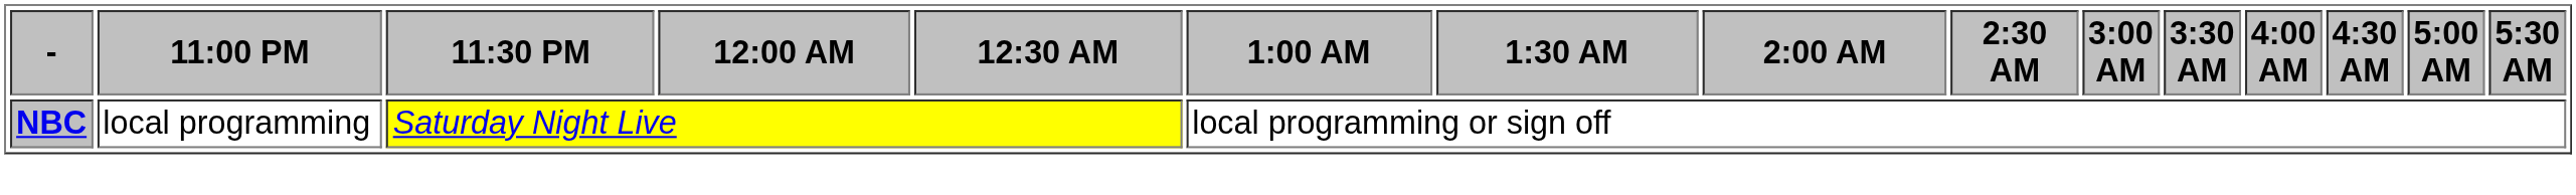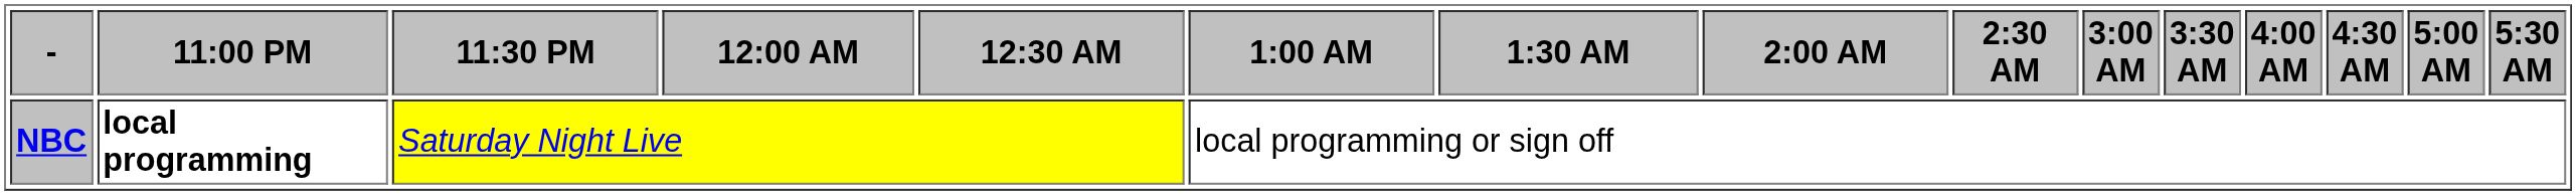NBC | 11:00 PM: normal -> bold
